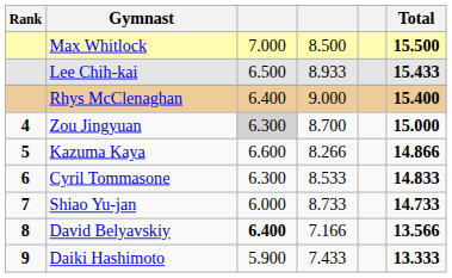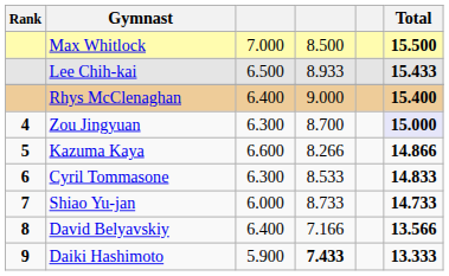Zou Jingyuan | column 3: lightgrey background -> no background
Zou Jingyuan | Total: no background -> lavender background
David Belyavskiy | column 3: bold -> normal
Daiki Hashimoto | column 4: normal -> bold
